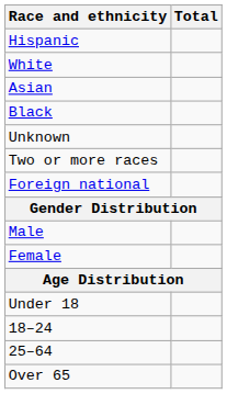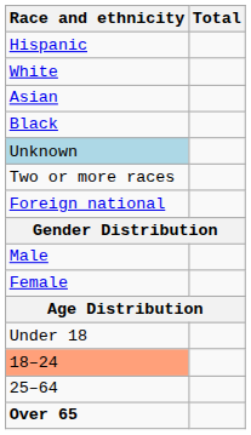Unknown | Race and ethnicity: no background -> lightblue background
18–24 | Race and ethnicity: no background -> lightsalmon background
Over 65 | Race and ethnicity: normal -> bold
